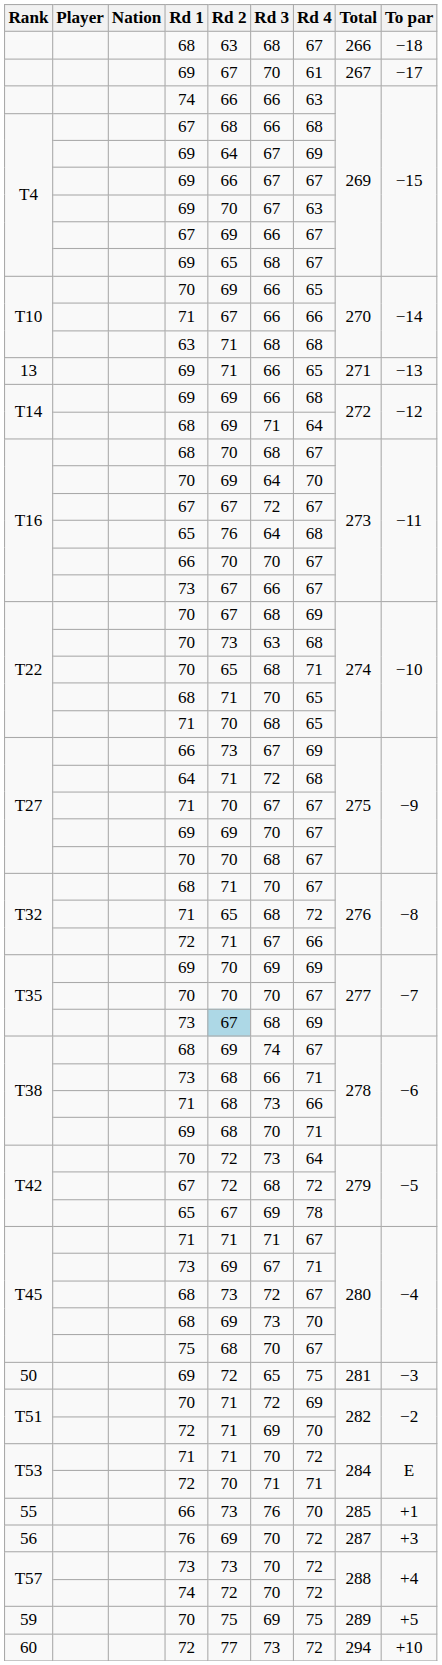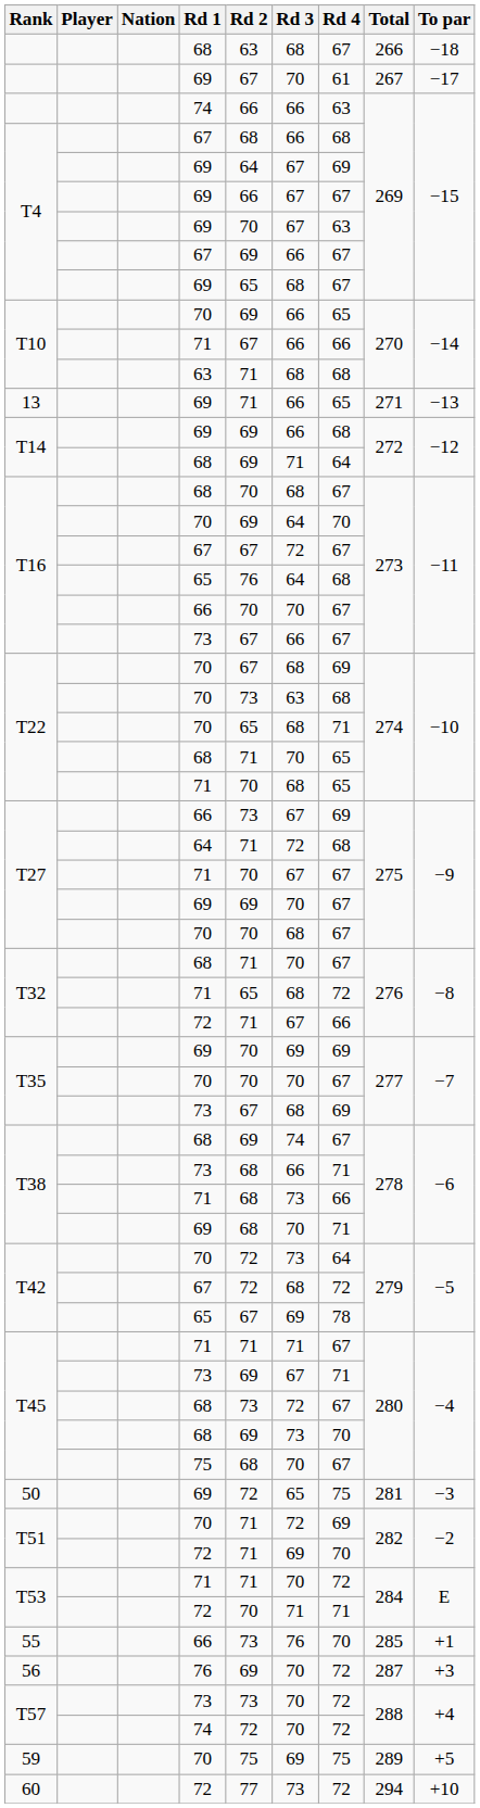T35 / 73 | Rd 2: lightblue background -> no background
